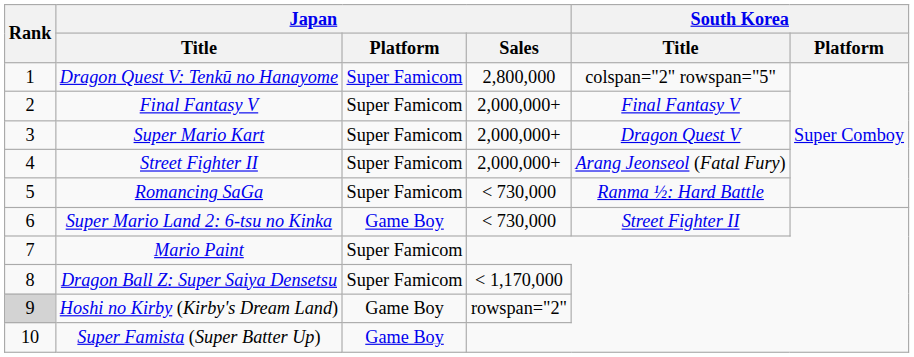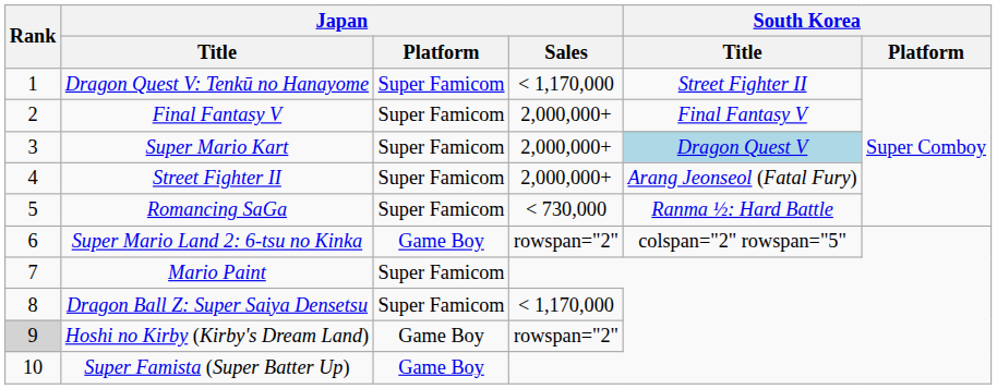Dragon Quest V: Tenkū no Hanayome | Japan / Sales: 2,800,000 -> < 1,170,000
Dragon Quest V: Tenkū no Hanayome | South Korea / Title: colspan="2" rowspan="5" -> Street Fighter II
Super Mario Kart | South Korea / Title: no background -> lightblue background
Super Mario Land 2: 6-tsu no Kinka | Japan / Sales: < 730,000 -> rowspan="2"
Super Mario Land 2: 6-tsu no Kinka | South Korea / Title: Street Fighter II -> colspan="2" rowspan="5"
